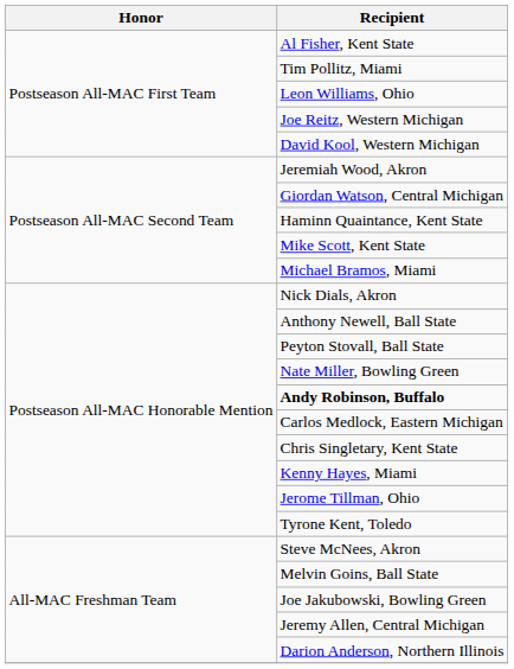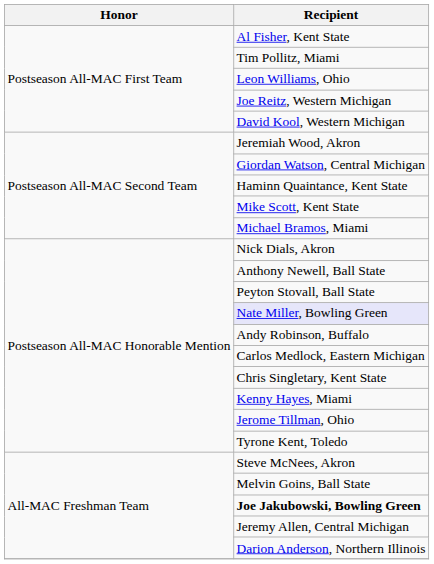row 15 | Recipient: no background -> lavender background
row 16 | Recipient: bold -> normal
row 24 | Recipient: normal -> bold
